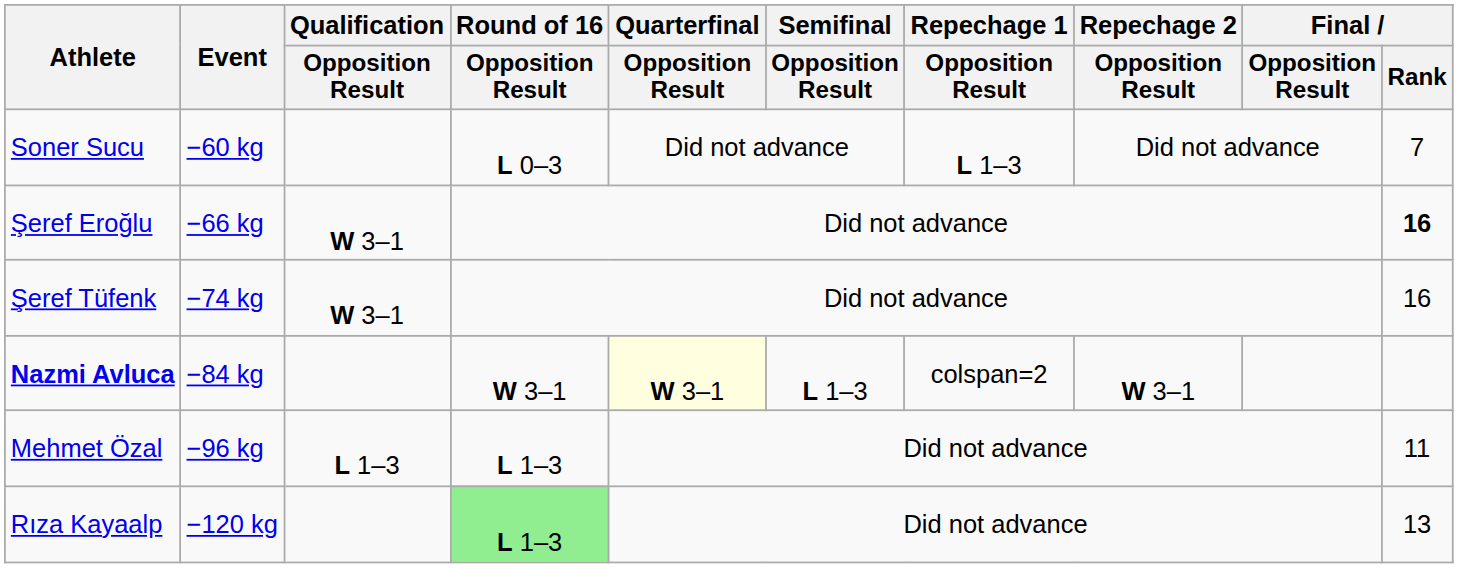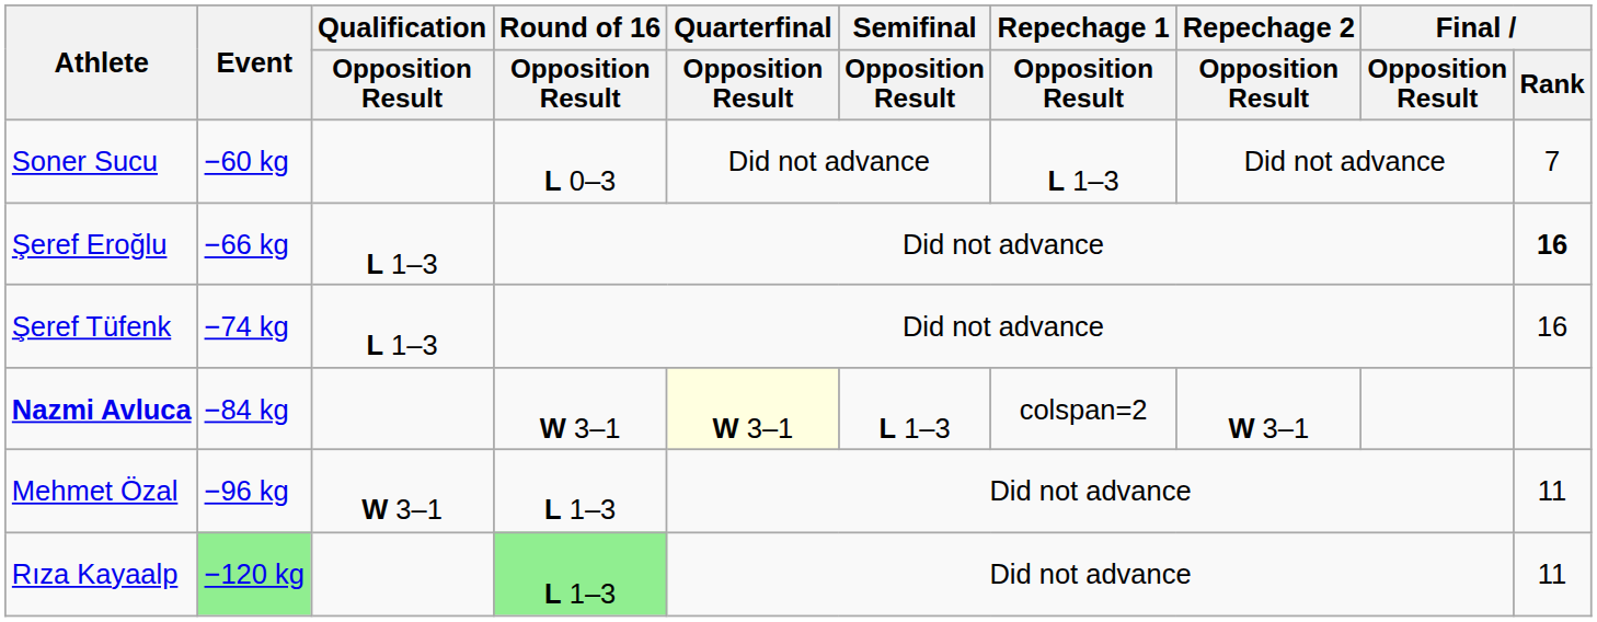Şeref Eroğlu | Qualification / Opposition Result: W 3–1 -> L 1–3
Şeref Tüfenk | Qualification / Opposition Result: W 3–1 -> L 1–3
Mehmet Özal | Qualification / Opposition Result: L 1–3 -> W 3–1
Rıza Kayaalp | Event: no background -> lightgreen background
Rıza Kayaalp | Final / Rank: 13 -> 11
